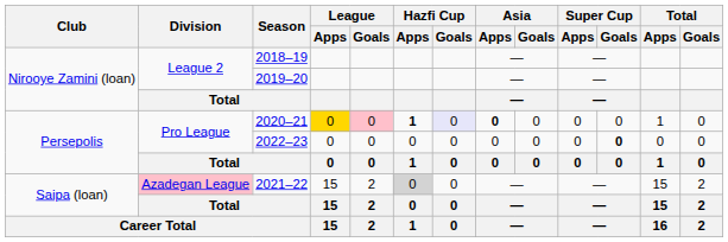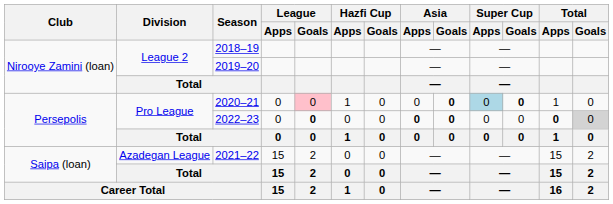2020–21 | League / Apps: gold background -> no background
2020–21 | Hazfi Cup / Apps: bold -> normal
2020–21 | Hazfi Cup / Goals: lavender background -> no background
2020–21 | Asia / Apps: bold -> normal
2020–21 | Asia / Goals: normal -> bold
2020–21 | Super Cup / Apps: no background -> lightblue background
2020–21 | Super Cup / Goals: normal -> bold
2022–23 | League / Goals: normal -> bold
2022–23 | Asia / Apps: normal -> bold
2022–23 | Asia / Goals: normal -> bold
2022–23 | Super Cup / Goals: bold -> normal
2022–23 | Total / Apps: normal -> bold
2022–23 | Total / Goals: no background -> lightgrey background
2021–22 | Division: pink background -> no background
2021–22 | Hazfi Cup / Apps: lightgrey background -> no background
